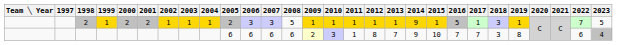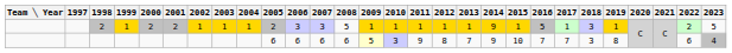row 2 | 2022: 7 -> 2
row 3 | 2009: 2 -> 5
row 3 | 2011: 1 -> 9
